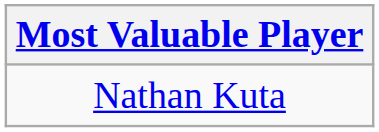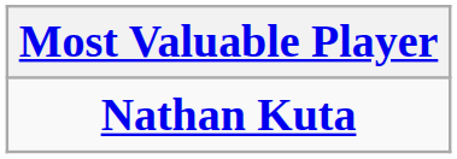row 2 | column 1: normal -> bold
